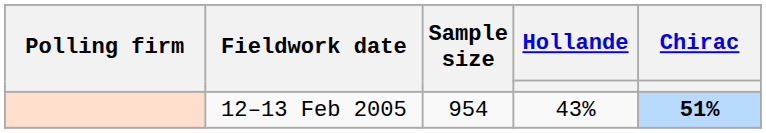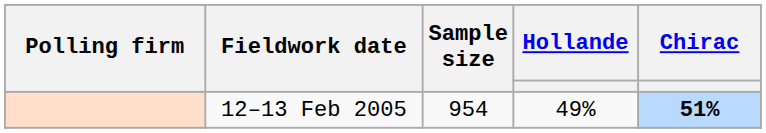12–13 Feb 2005 | Hollande: 43% -> 49%
